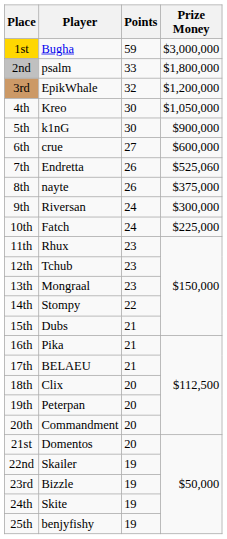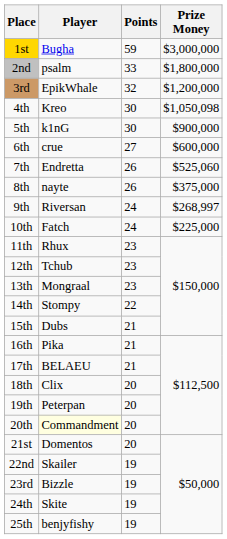4th | Prize Money: $1,050,000 -> $1,050,098
9th | Prize Money: $300,000 -> $268,997
20th | Player: no background -> lightyellow background
